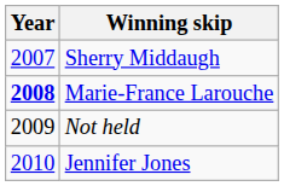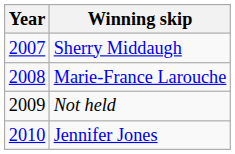Marie-France Larouche | Year: bold -> normal
